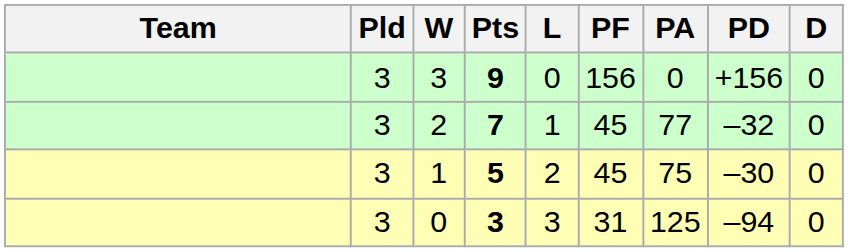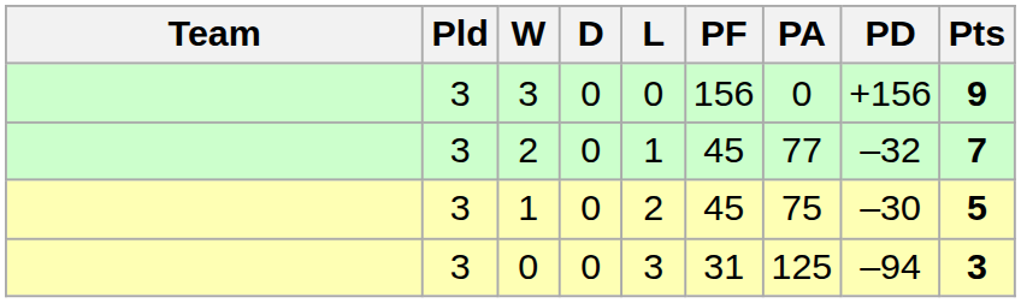columns swapped: D <-> Pts
